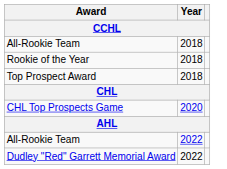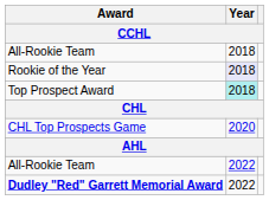Rookie of the Year | Year: no background -> lavender background
Top Prospect Award | Year: no background -> paleturquoise background
Dudley "Red" Garrett Memorial Award | Award: normal -> bold
